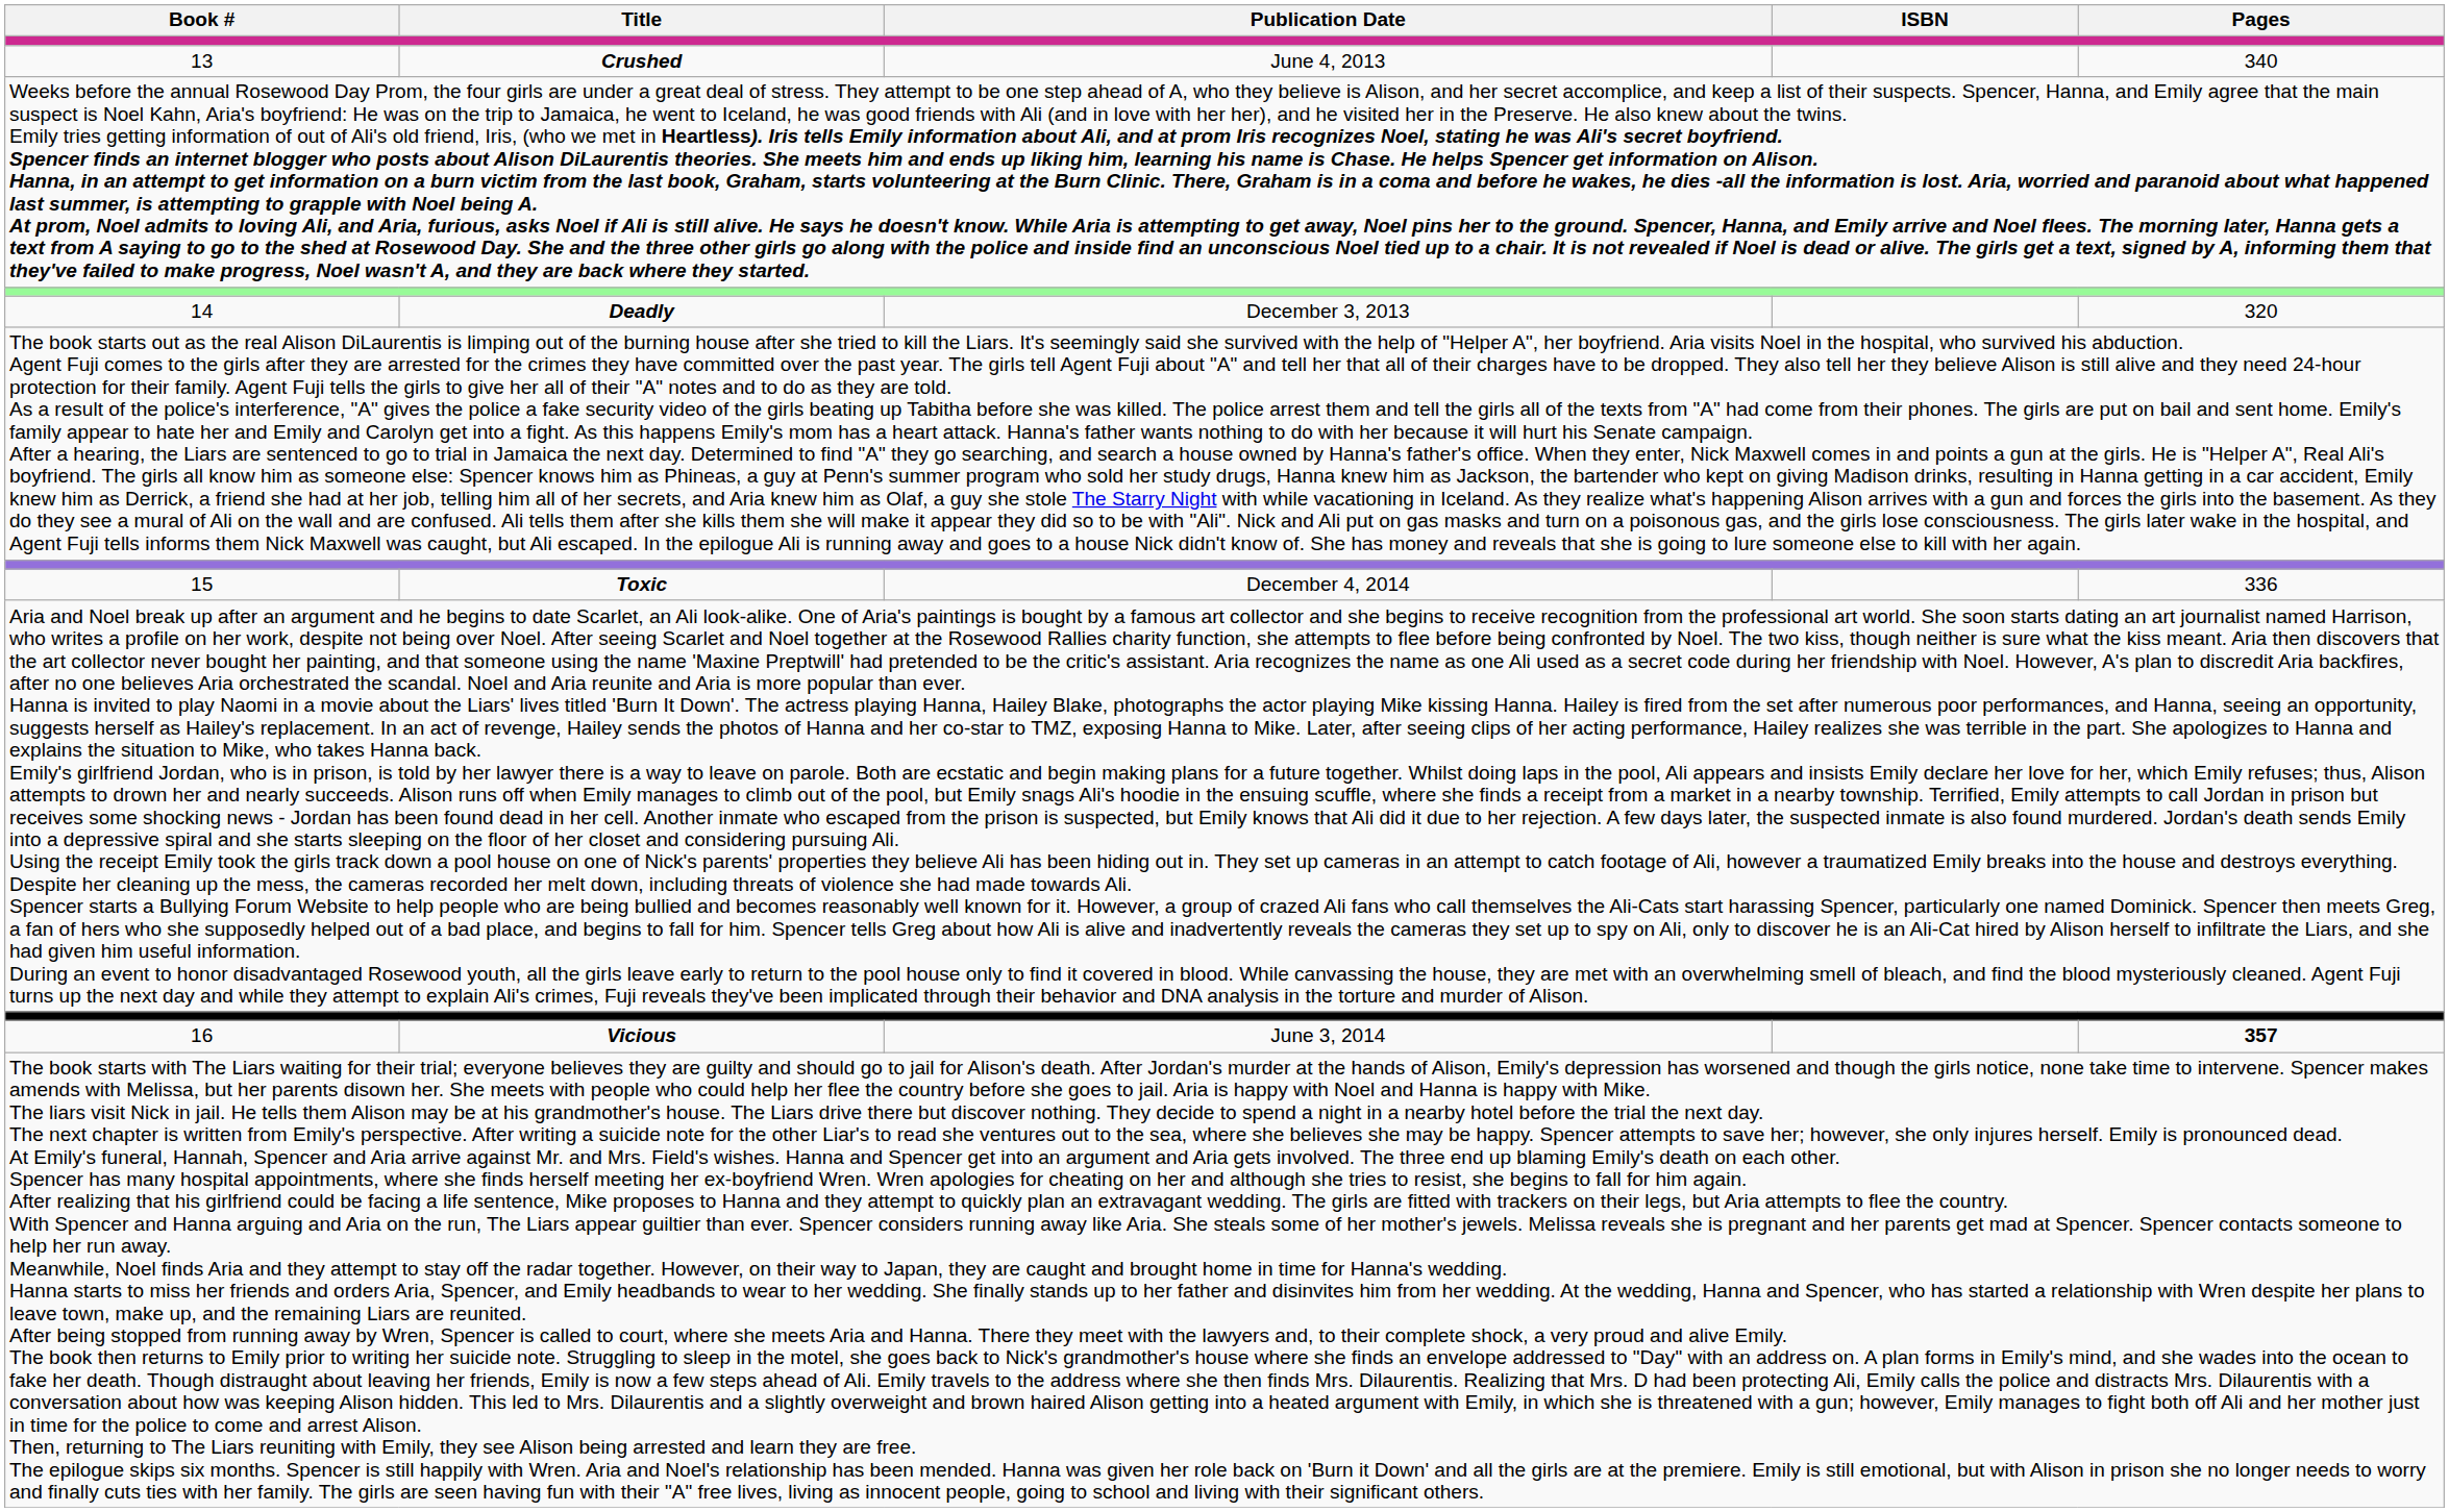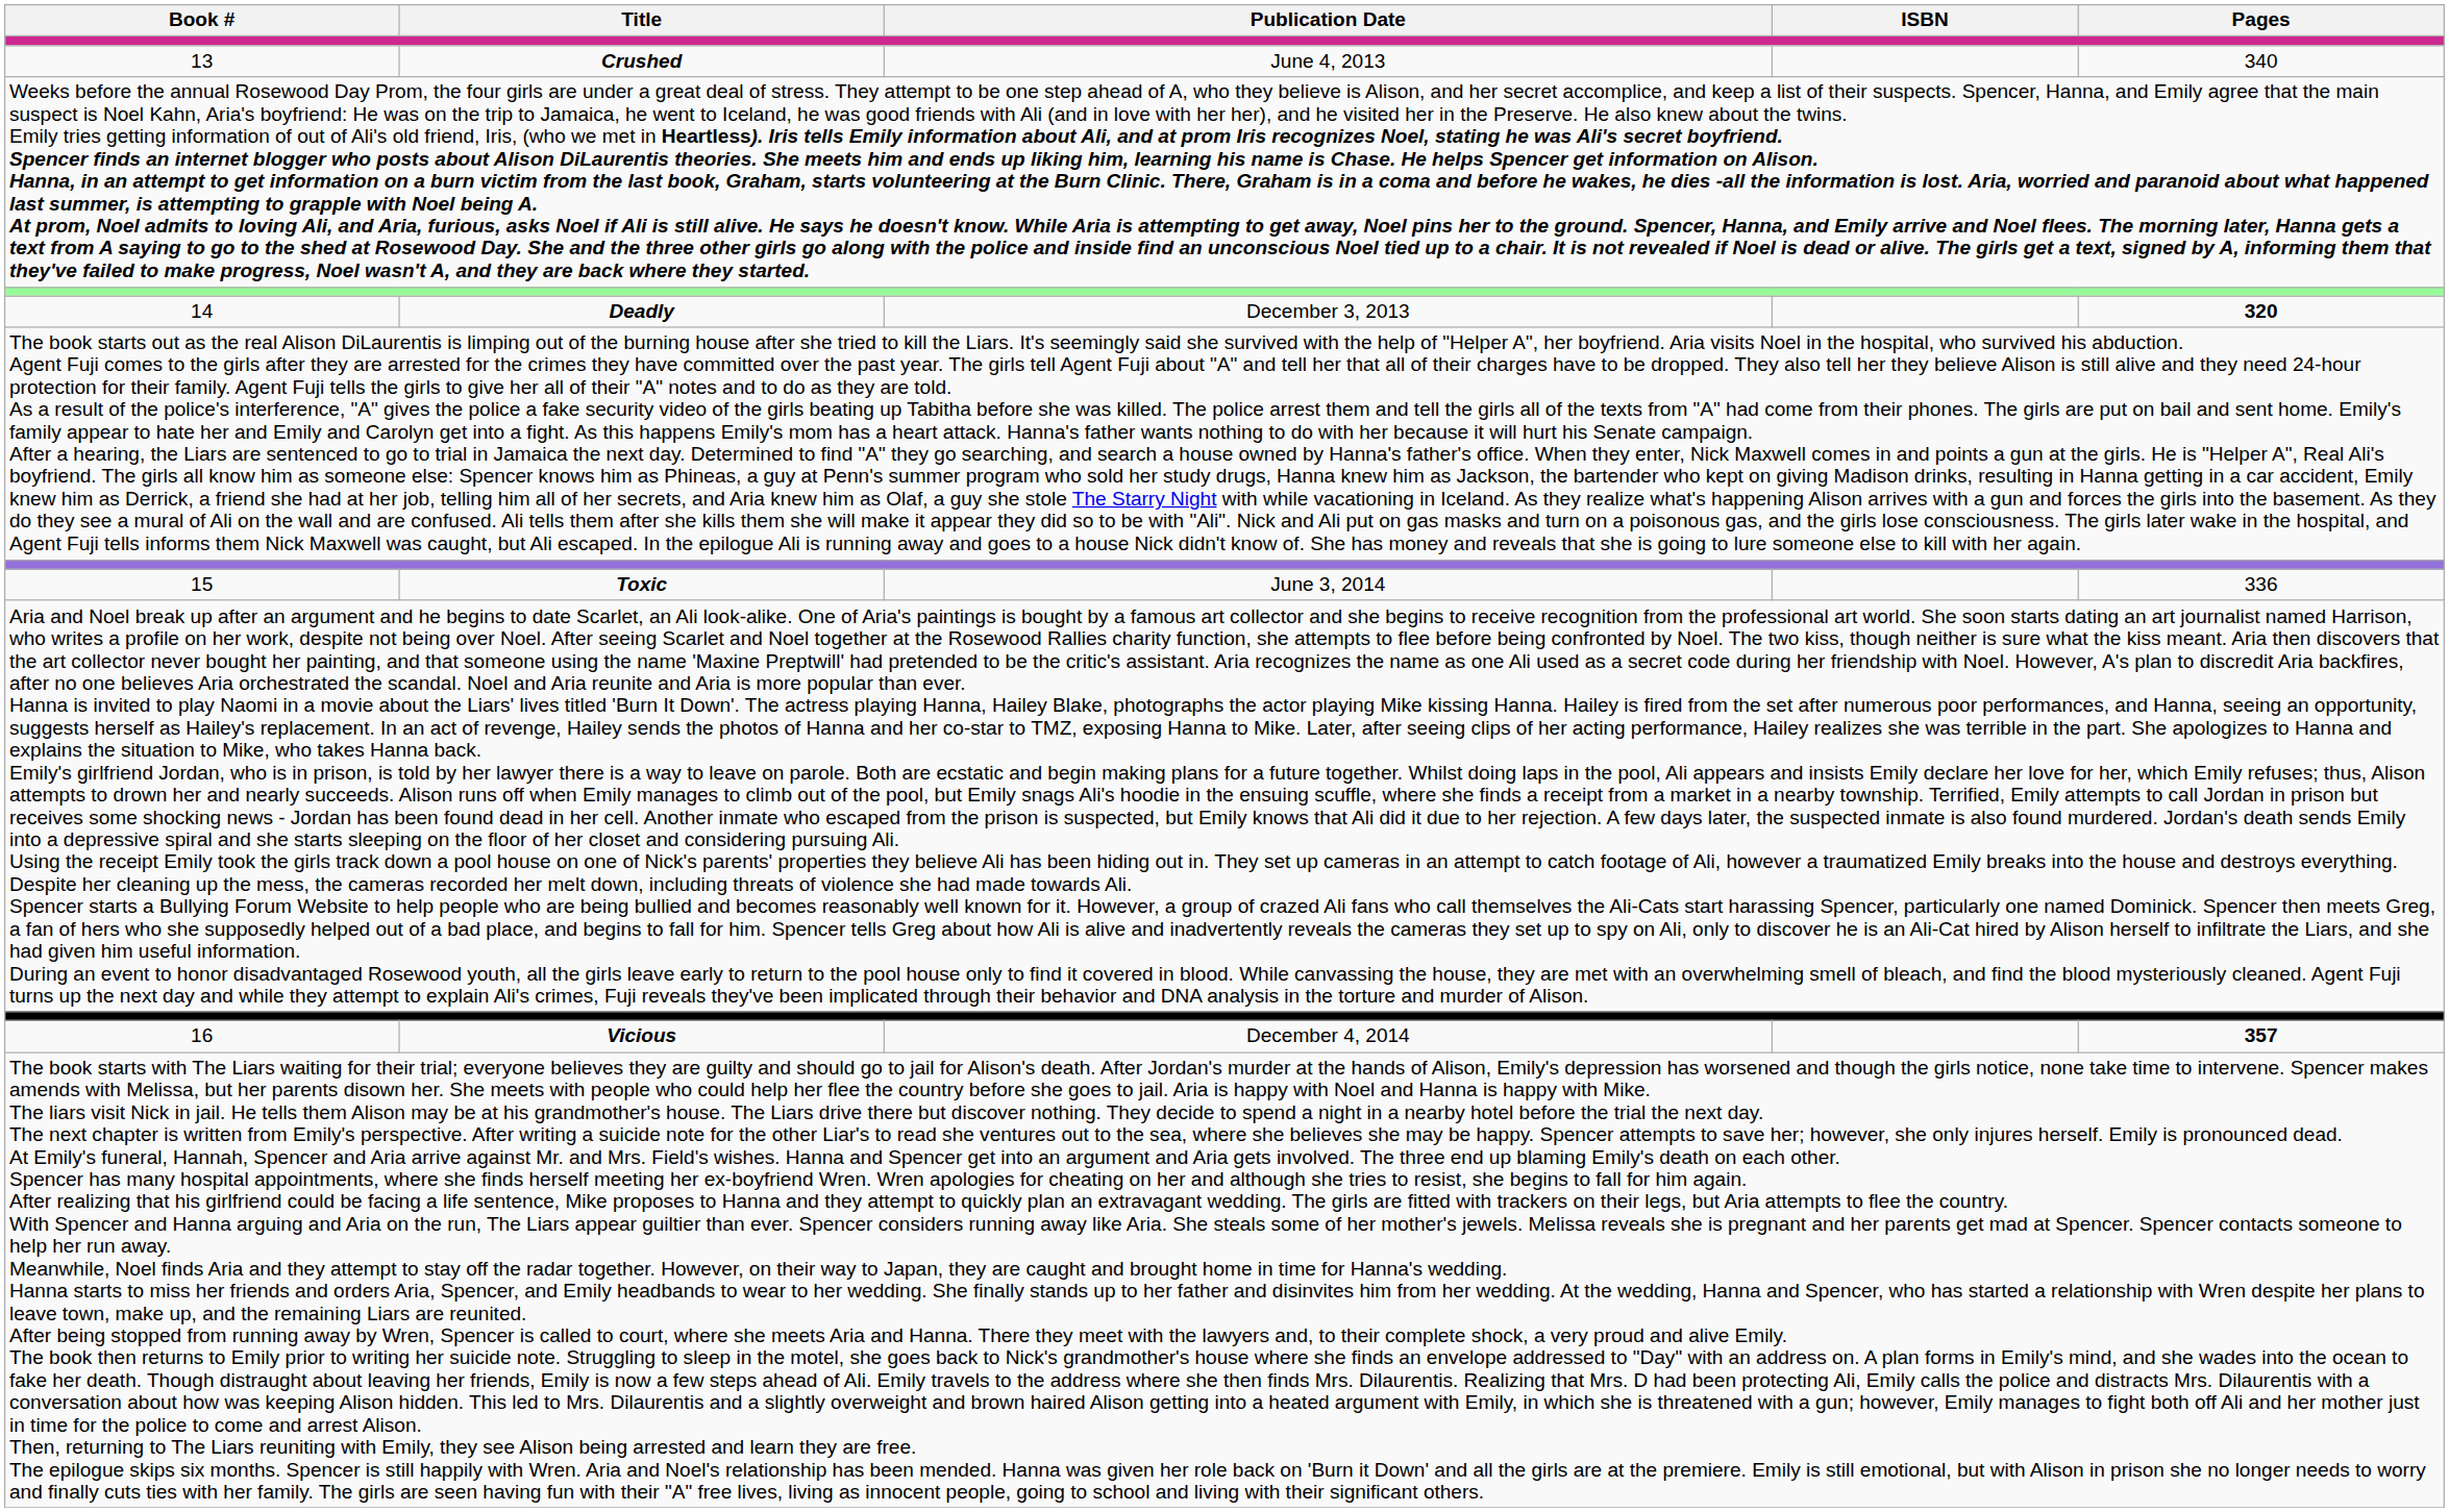14 | Pages: normal -> bold
15 | Publication Date: December 4, 2014 -> June 3, 2014
16 | Publication Date: June 3, 2014 -> December 4, 2014
